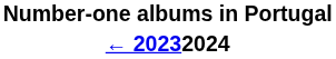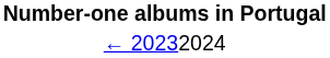row 2 | column 1: bold -> normal
